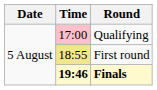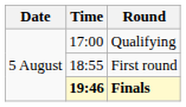Qualifying | Time: pink background -> no background
First round | Time: khaki background -> no background
